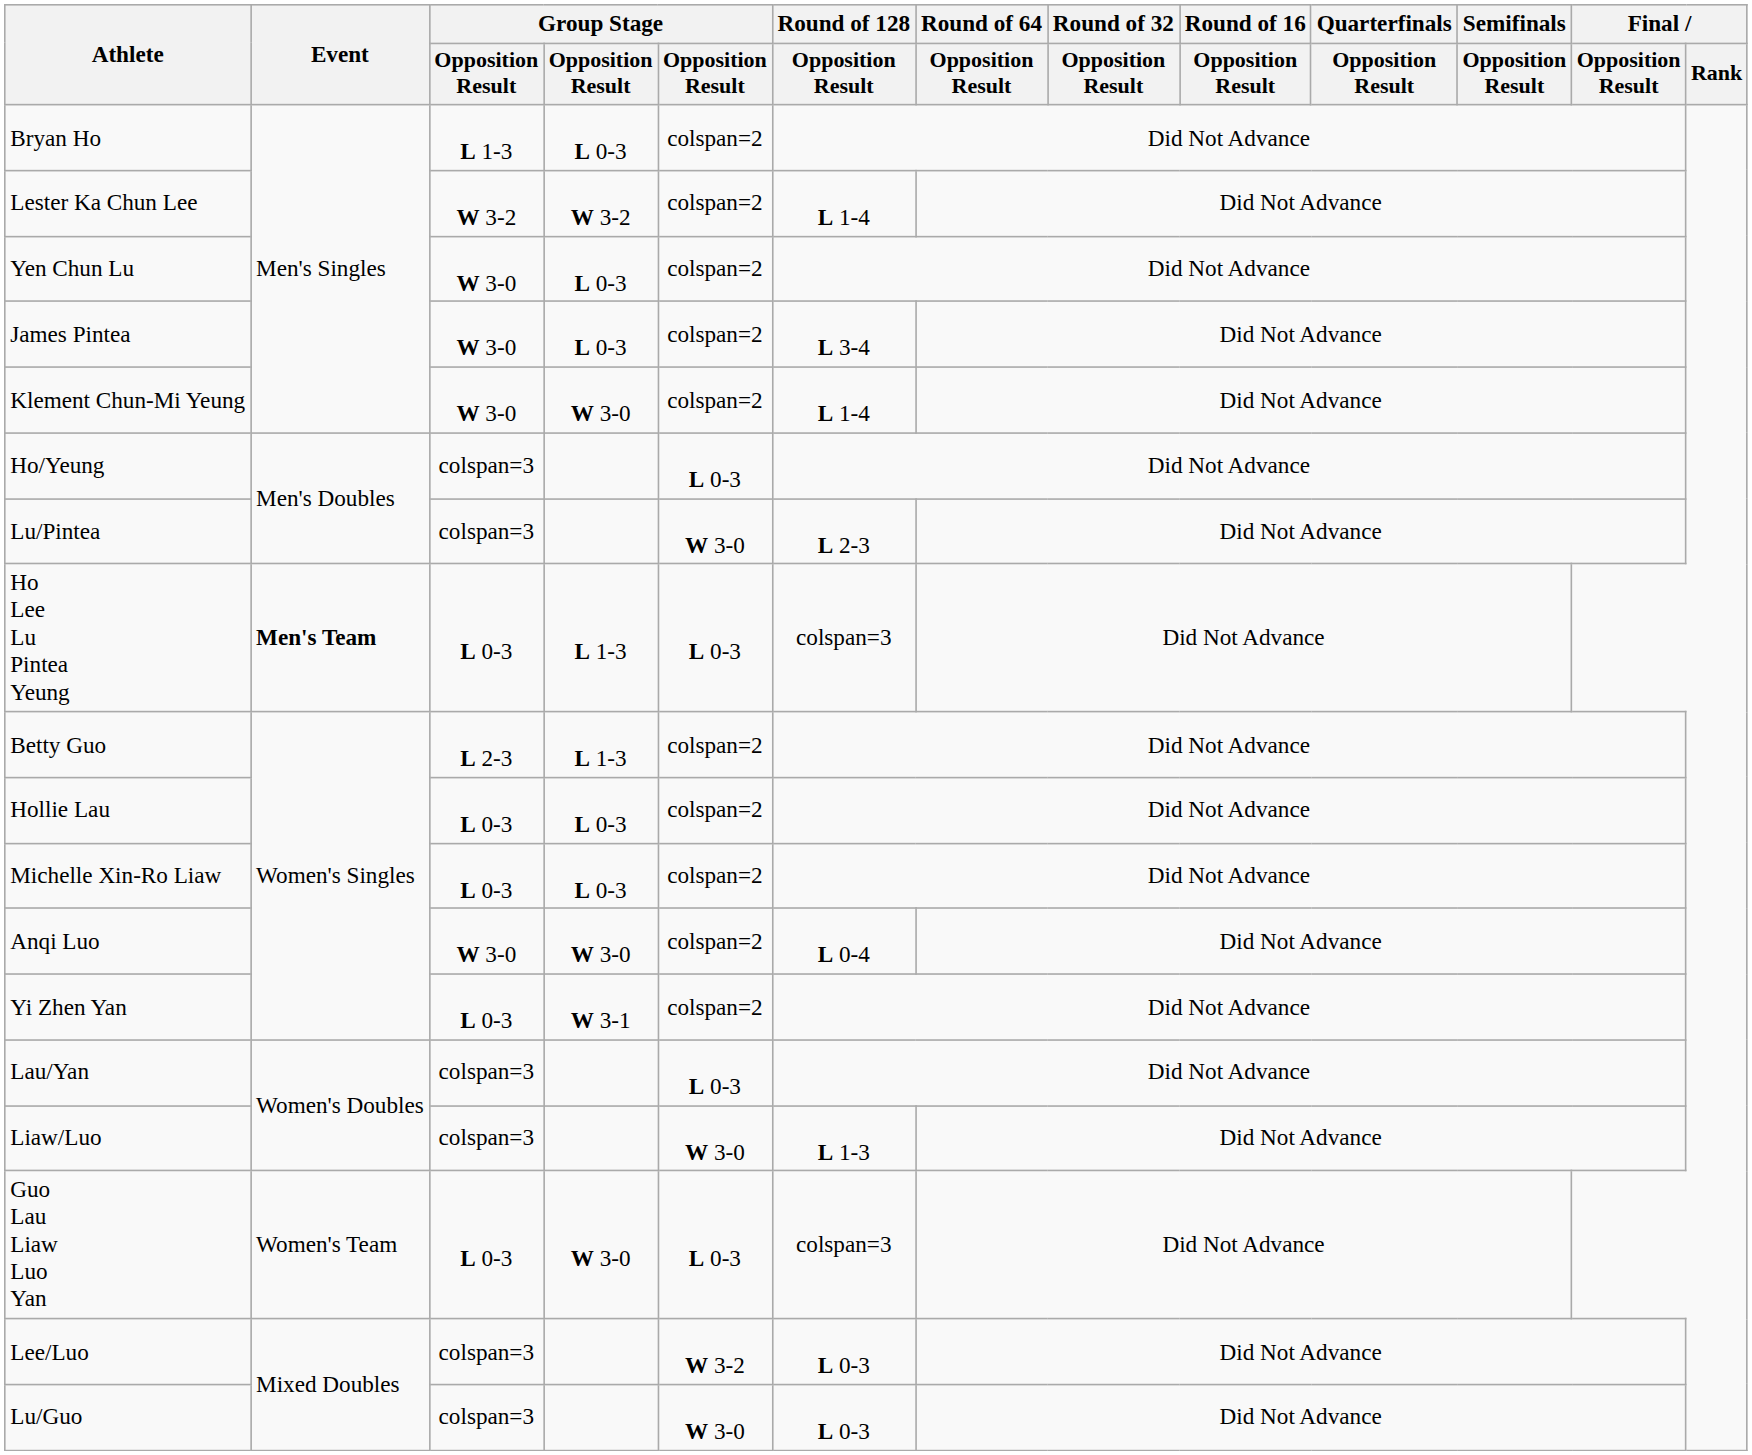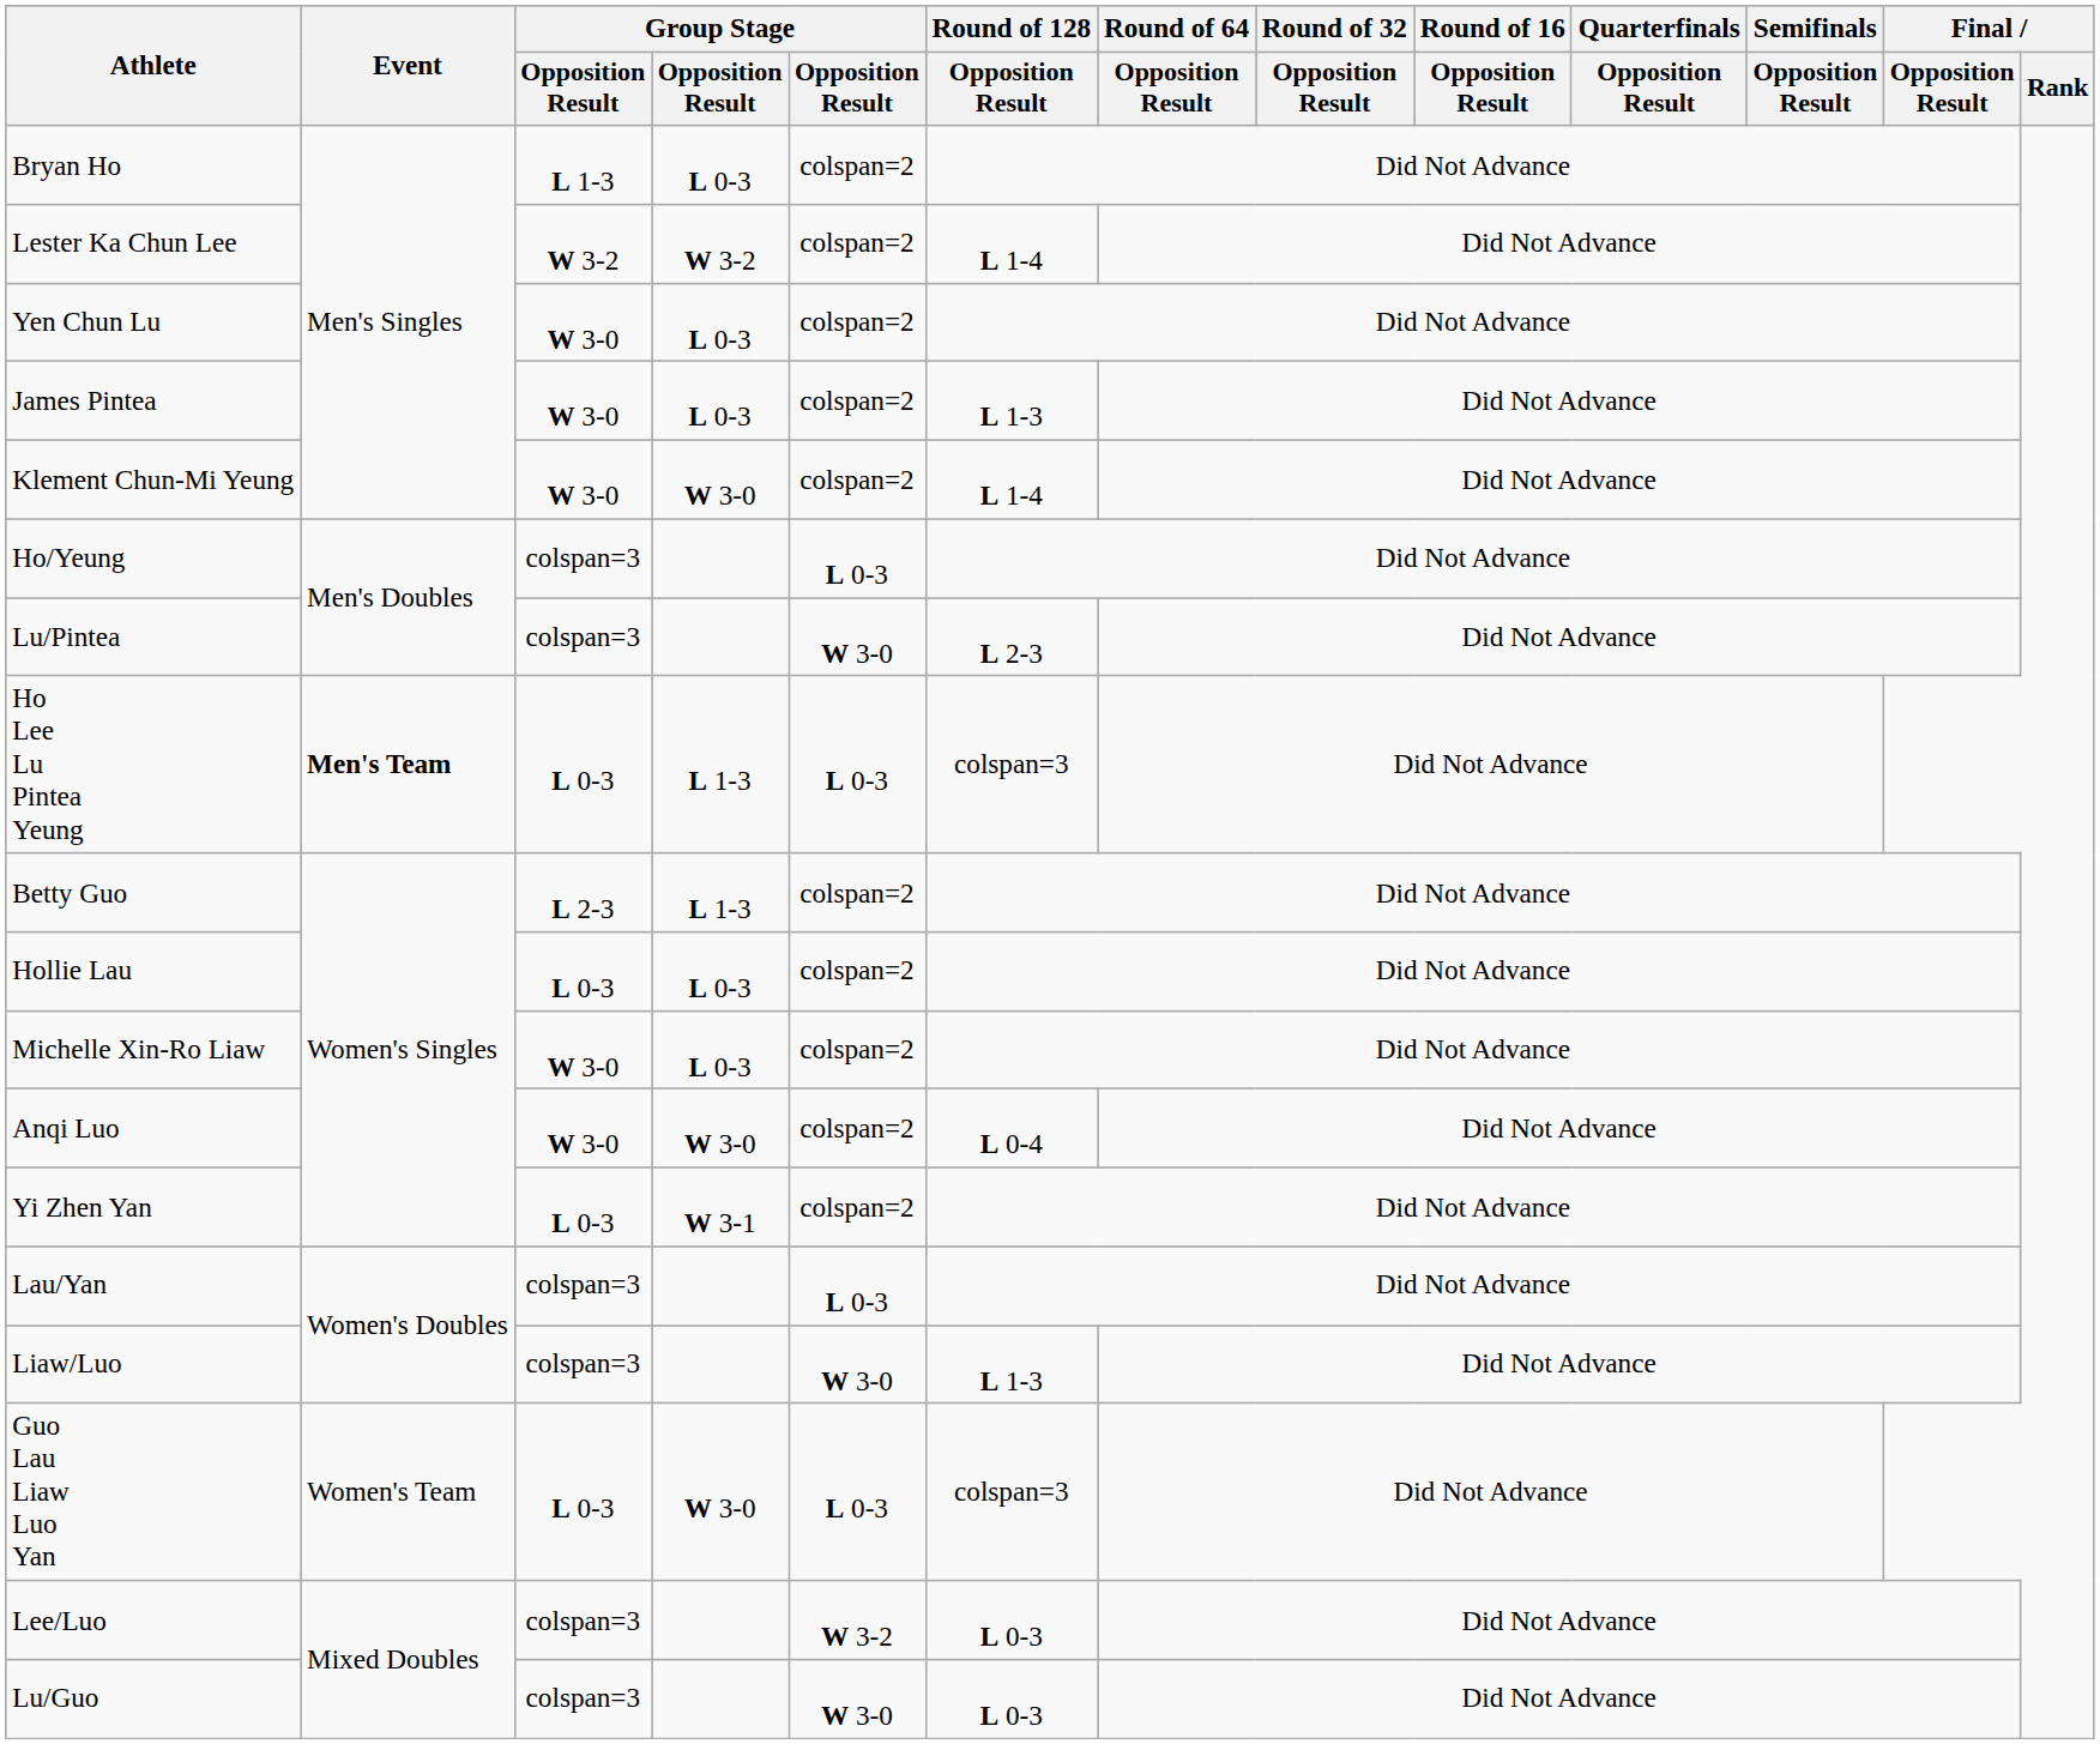James Pintea | Round of 128 / Opposition Result: L 3-4 -> L 1-3
Michelle Xin-Ro Liaw | column 3: L 0-3 -> W 3-0
